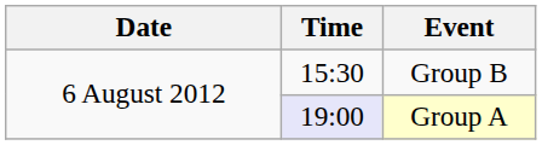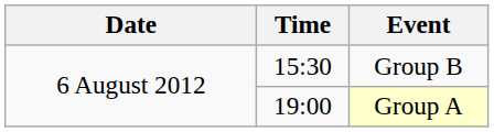Group A | Time: lavender background -> no background
